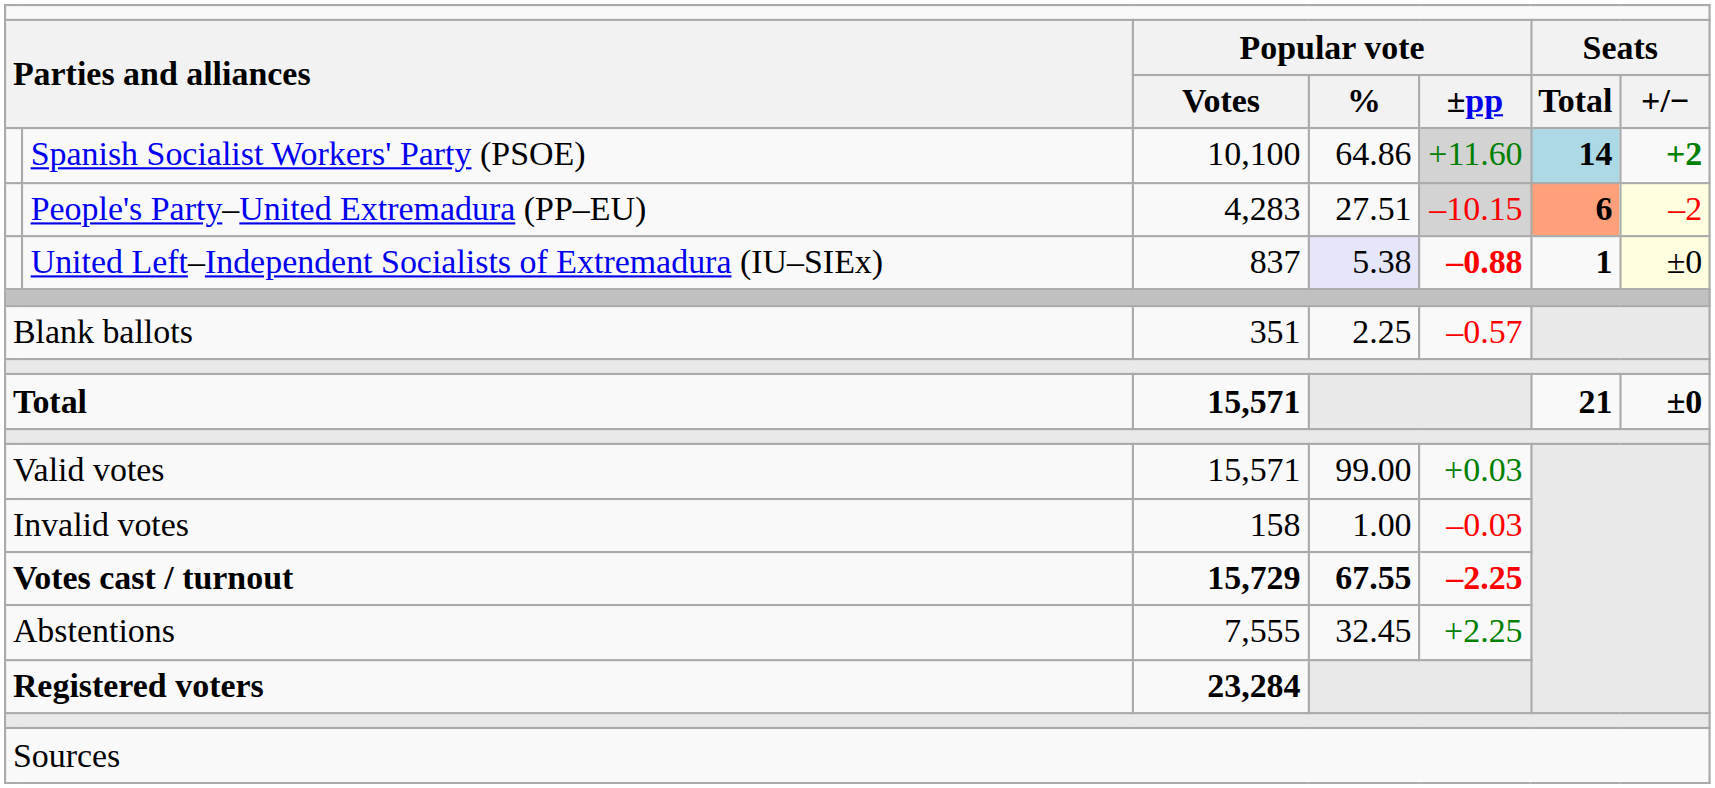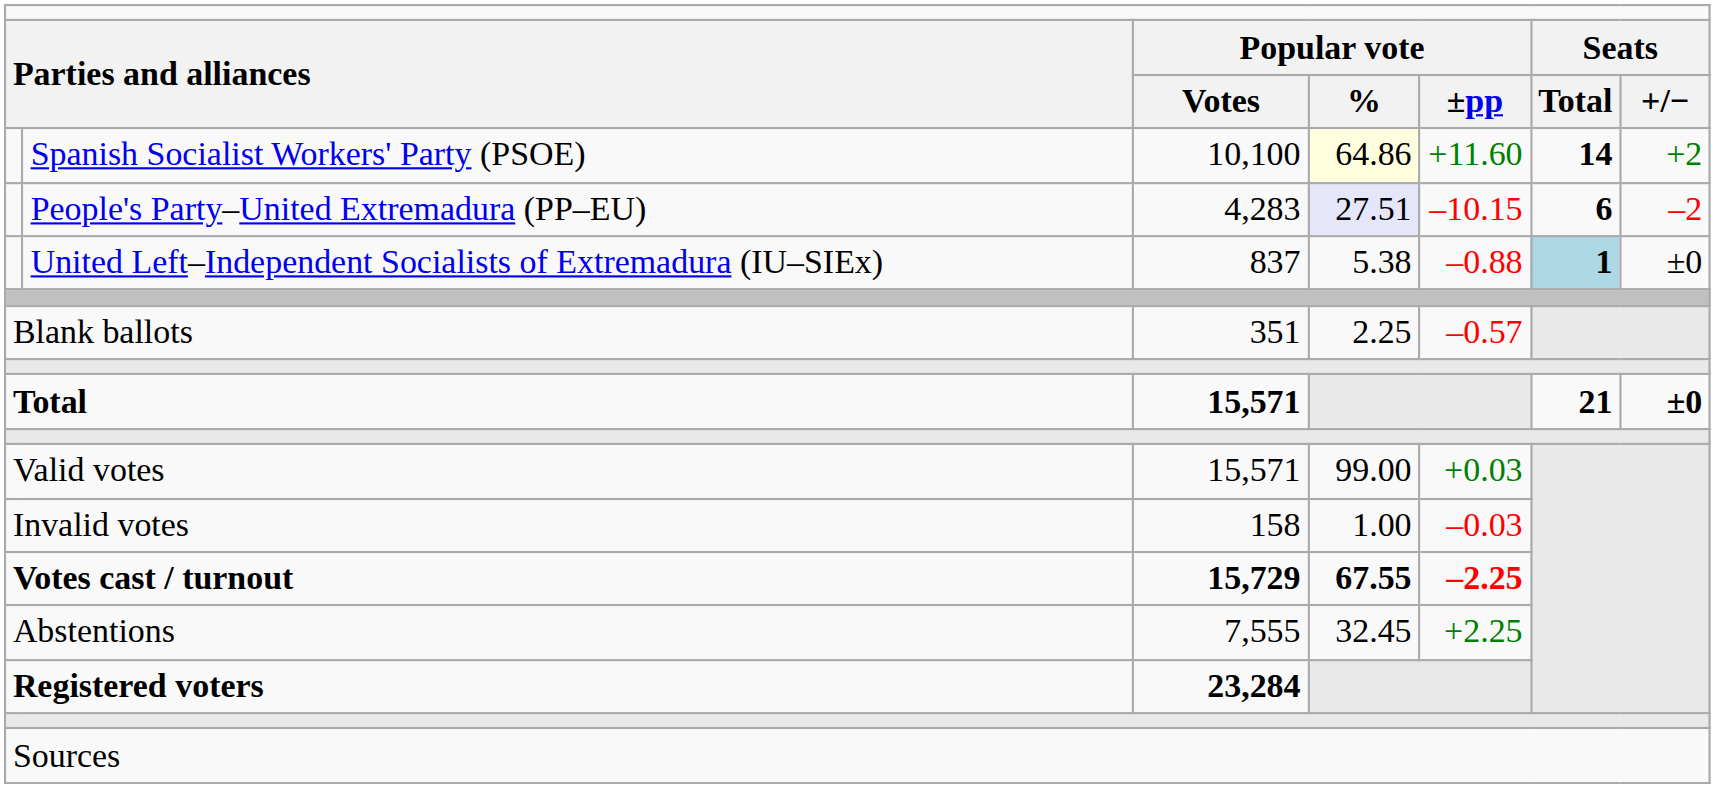Spanish Socialist Workers' Party (PSOE) | column 4: no background -> lightyellow background
Spanish Socialist Workers' Party (PSOE) | column 5: lightgrey background -> no background
Spanish Socialist Workers' Party (PSOE) | column 6: lightblue background -> no background
Spanish Socialist Workers' Party (PSOE) | column 7: bold -> normal
People's Party–United Extremadura (PP–EU) | column 4: no background -> lavender background
People's Party–United Extremadura (PP–EU) | column 5: lightgrey background -> no background
People's Party–United Extremadura (PP–EU) | column 6: lightsalmon background -> no background
People's Party–United Extremadura (PP–EU) | column 7: lightyellow background -> no background
United Left–Independent Socialists of Extremadura (IU–SIEx) | column 4: lavender background -> no background
United Left–Independent Socialists of Extremadura (IU–SIEx) | column 5: bold -> normal
United Left–Independent Socialists of Extremadura (IU–SIEx) | column 6: no background -> lightblue background
United Left–Independent Socialists of Extremadura (IU–SIEx) | column 7: lightyellow background -> no background
